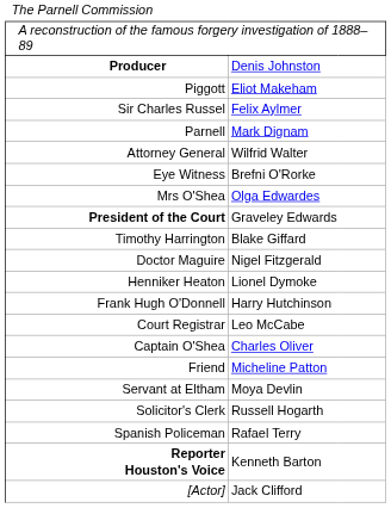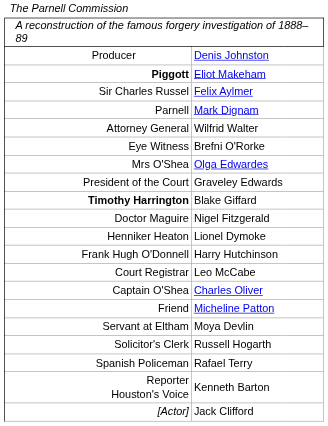Producer | column 2: bold -> normal
Piggott | column 2: normal -> bold
President of the Court | column 2: bold -> normal
Timothy Harrington | column 2: normal -> bold
Reporter Houston's Voice | column 2: bold -> normal
